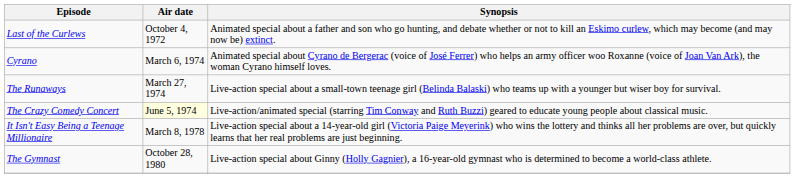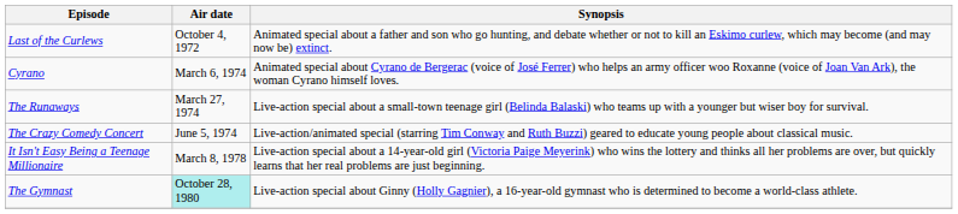The Crazy Comedy Concert | Air date: lightyellow background -> no background
The Gymnast | Air date: no background -> paleturquoise background
